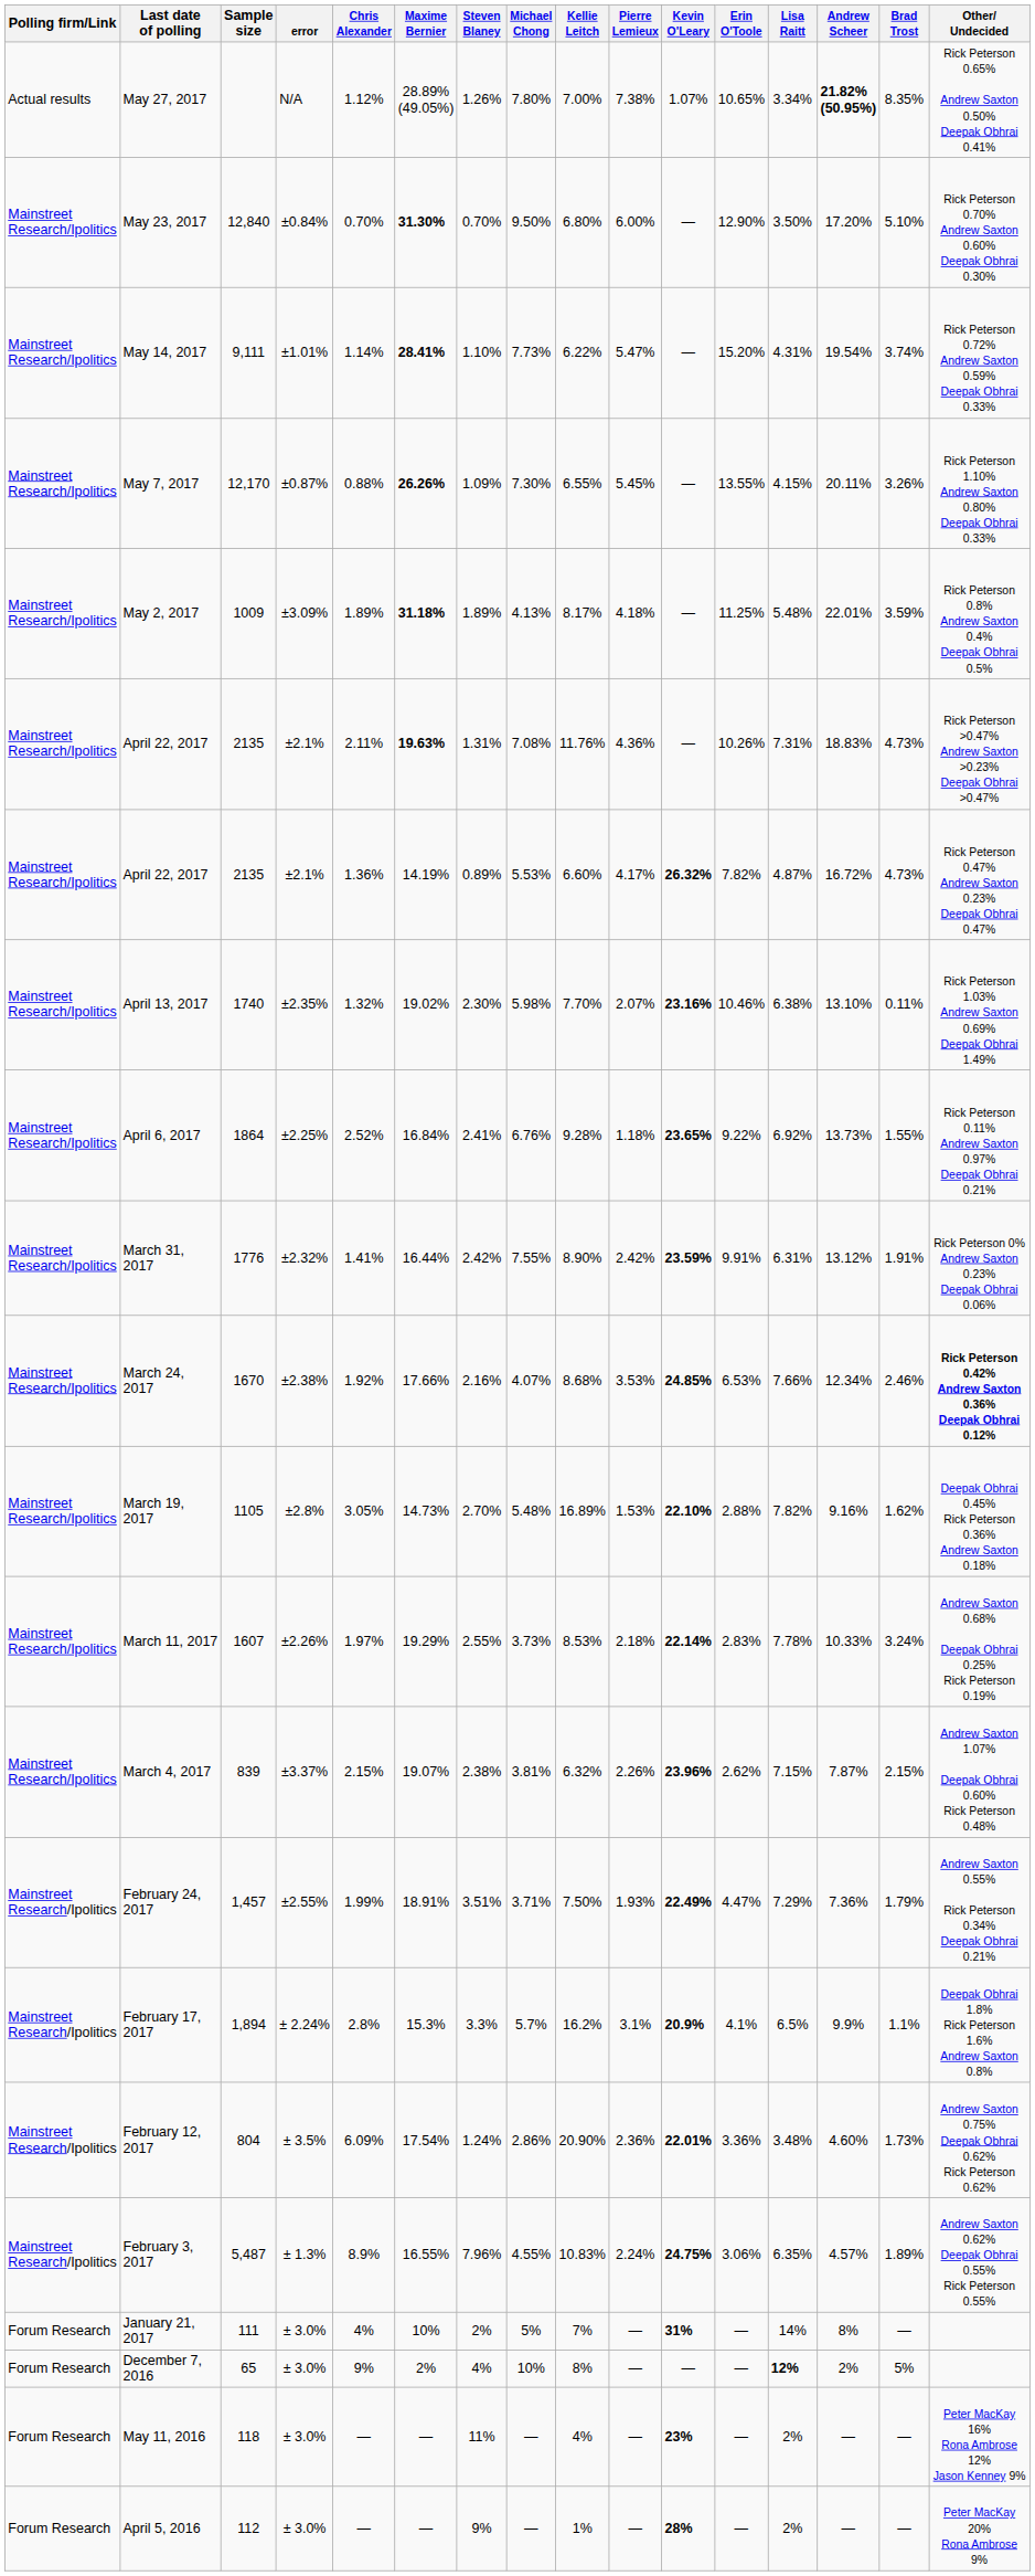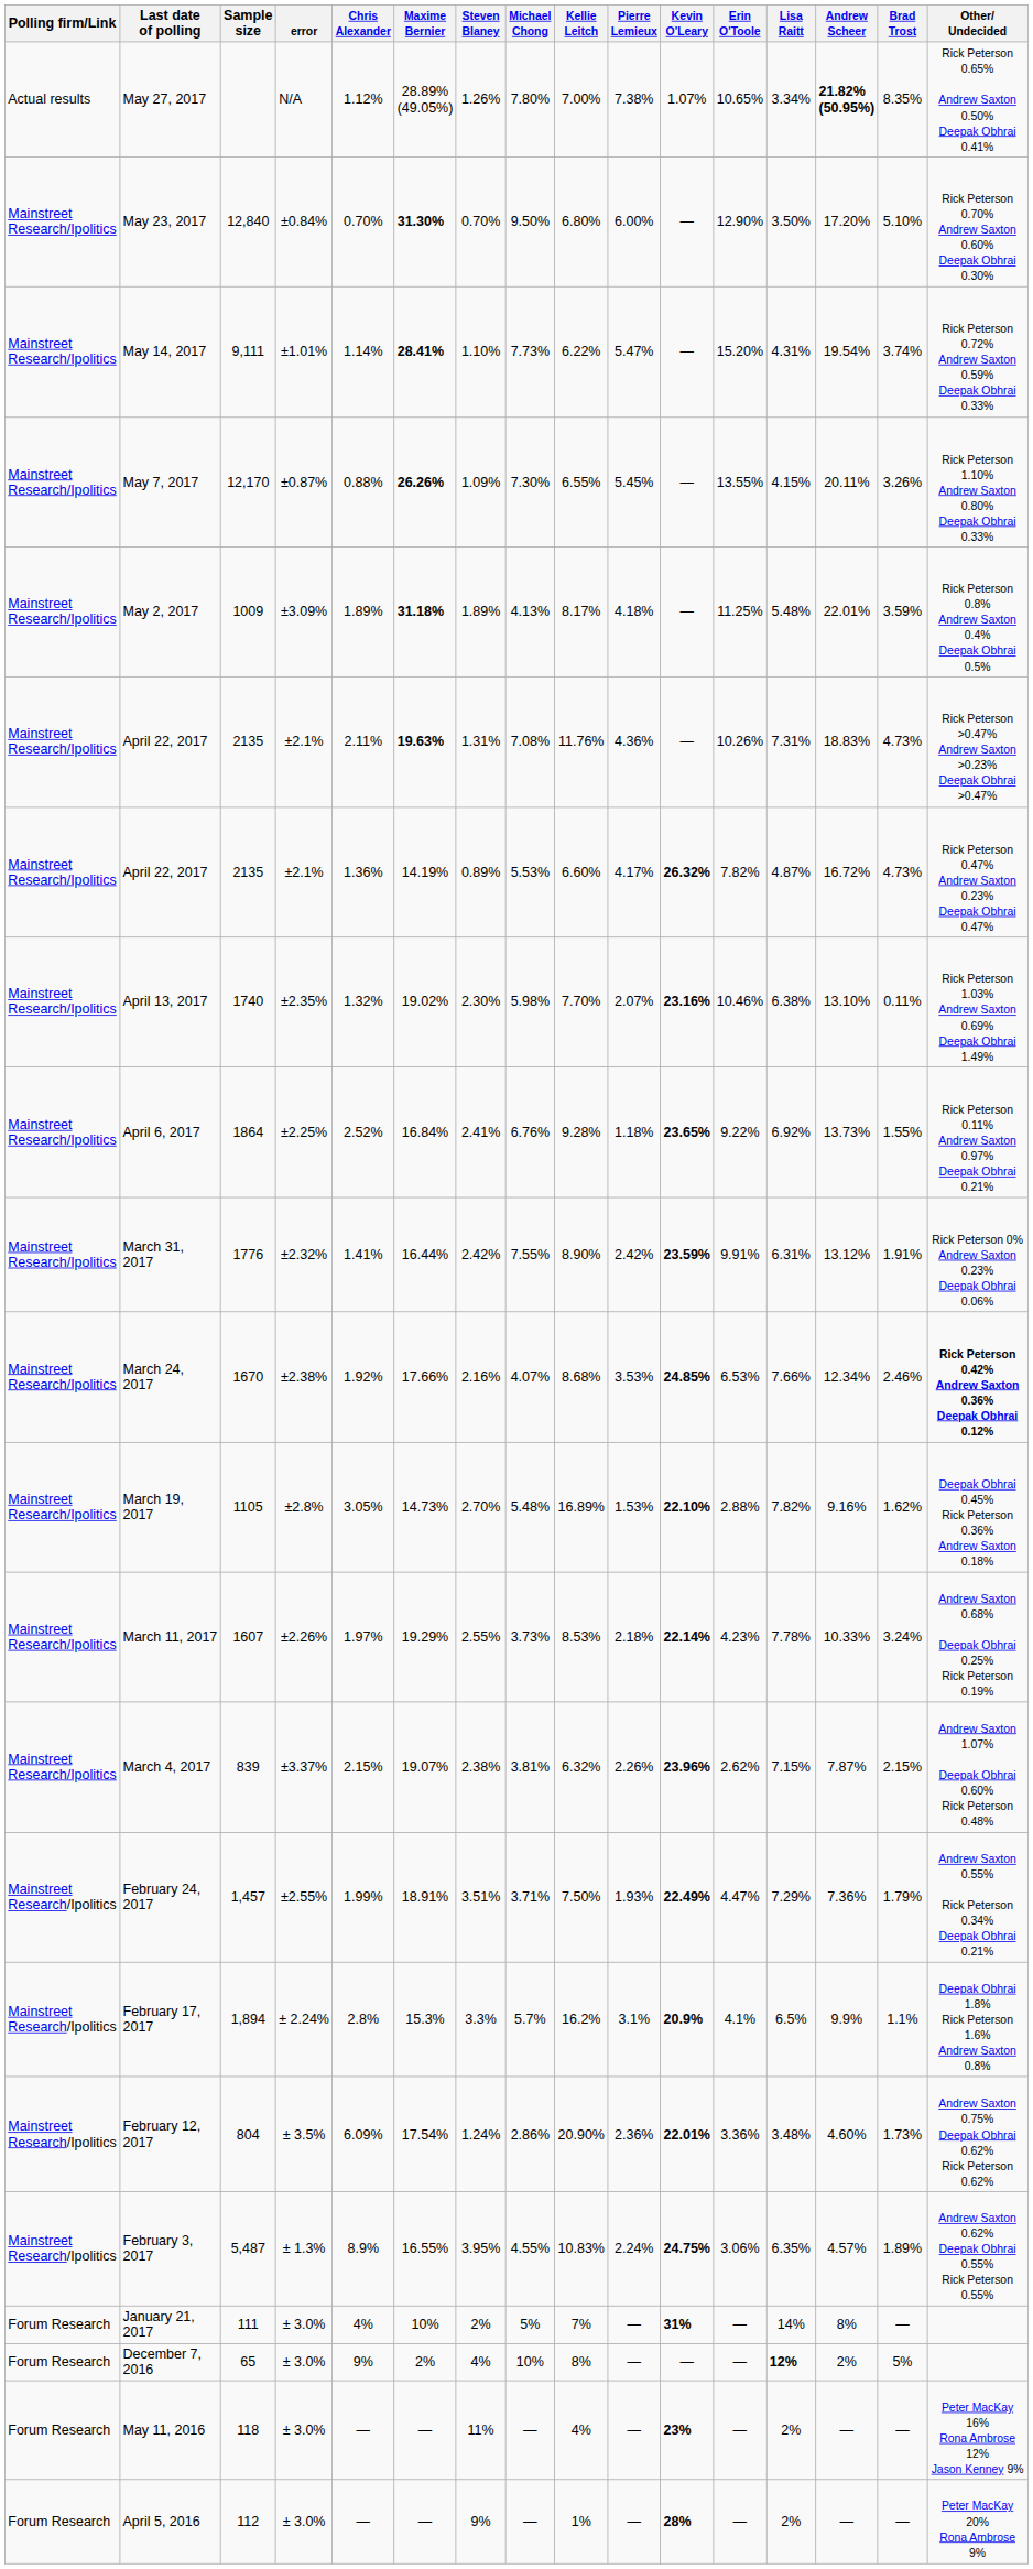March 11, 2017 | Erin O'Toole: 2.83% -> 4.23%
February 3, 2017 | Steven Blaney: 7.96% -> 3.95%
